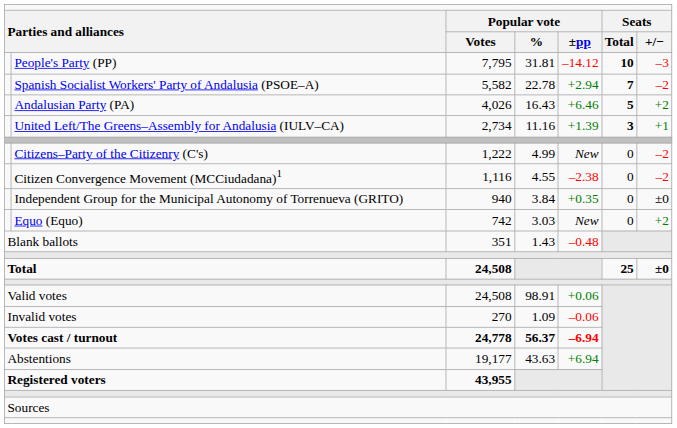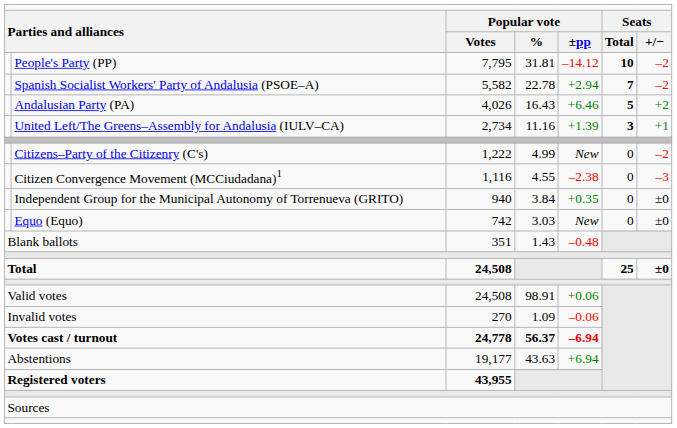People's Party (PP) | column 7: –3 -> –2
Citizen Convergence Movement (MCCiudadana)1 | column 7: –2 -> –3
Equo (Equo) | column 7: +2 -> ±0
